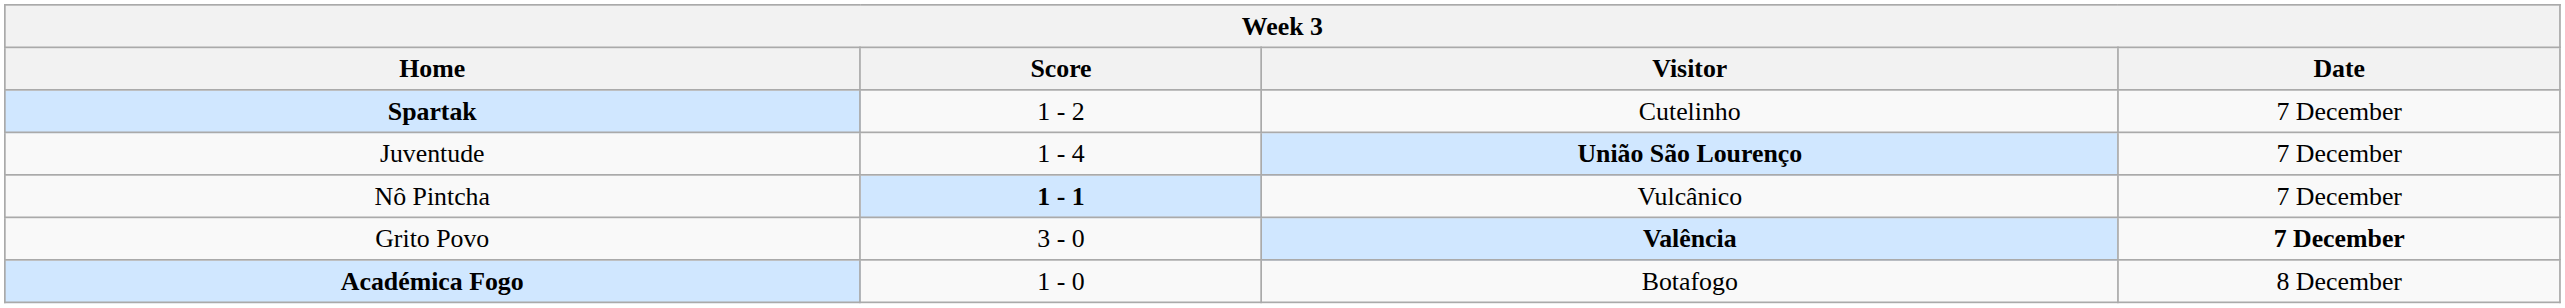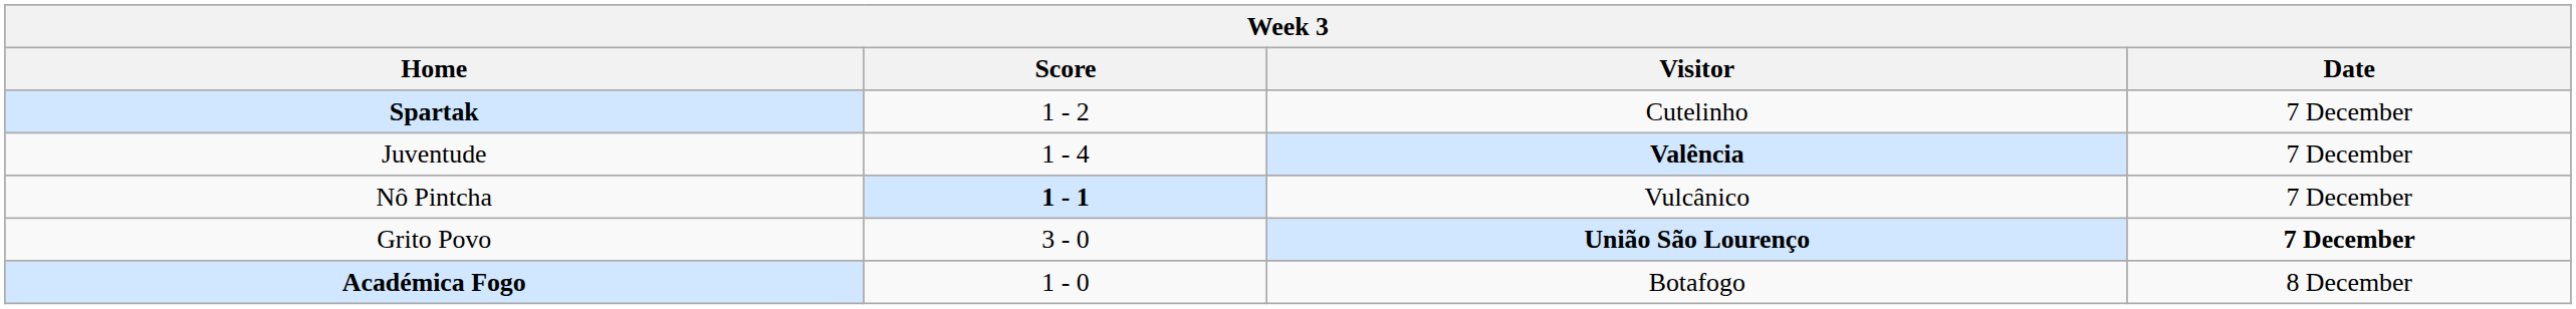Juventude | Visitor: União São Lourenço -> Valência
Grito Povo | Visitor: Valência -> União São Lourenço
